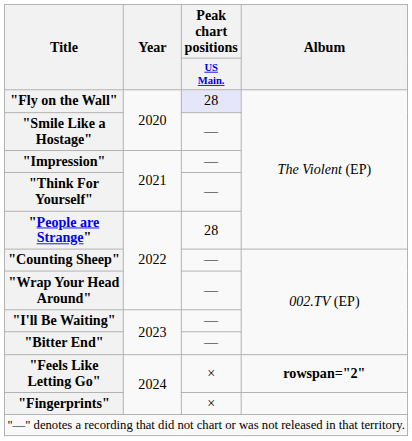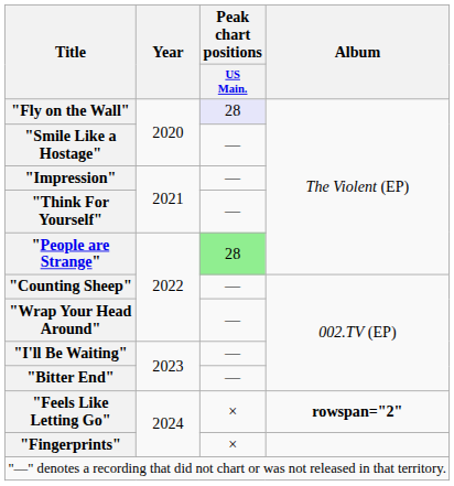"People are Strange" | Peak chart positions / US Main.: no background -> lightgreen background
